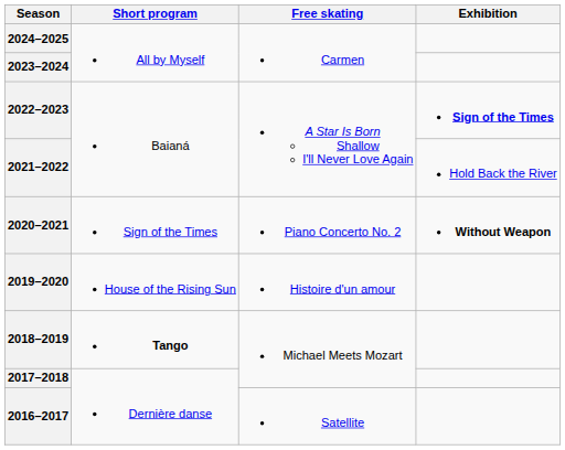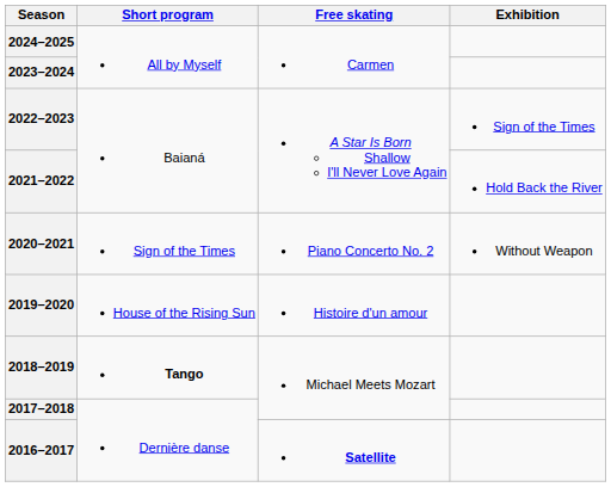2022–2023 | Exhibition: bold -> normal
2020–2021 | Exhibition: bold -> normal
2016–2017 | Free skating: normal -> bold
